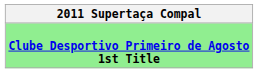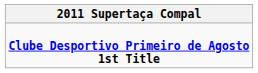row 2 | column 1: lightgreen background -> no background
